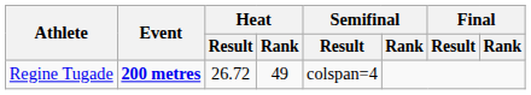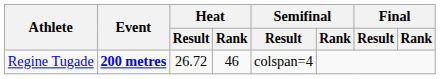Regine Tugade | Heat / Rank: 49 -> 46
